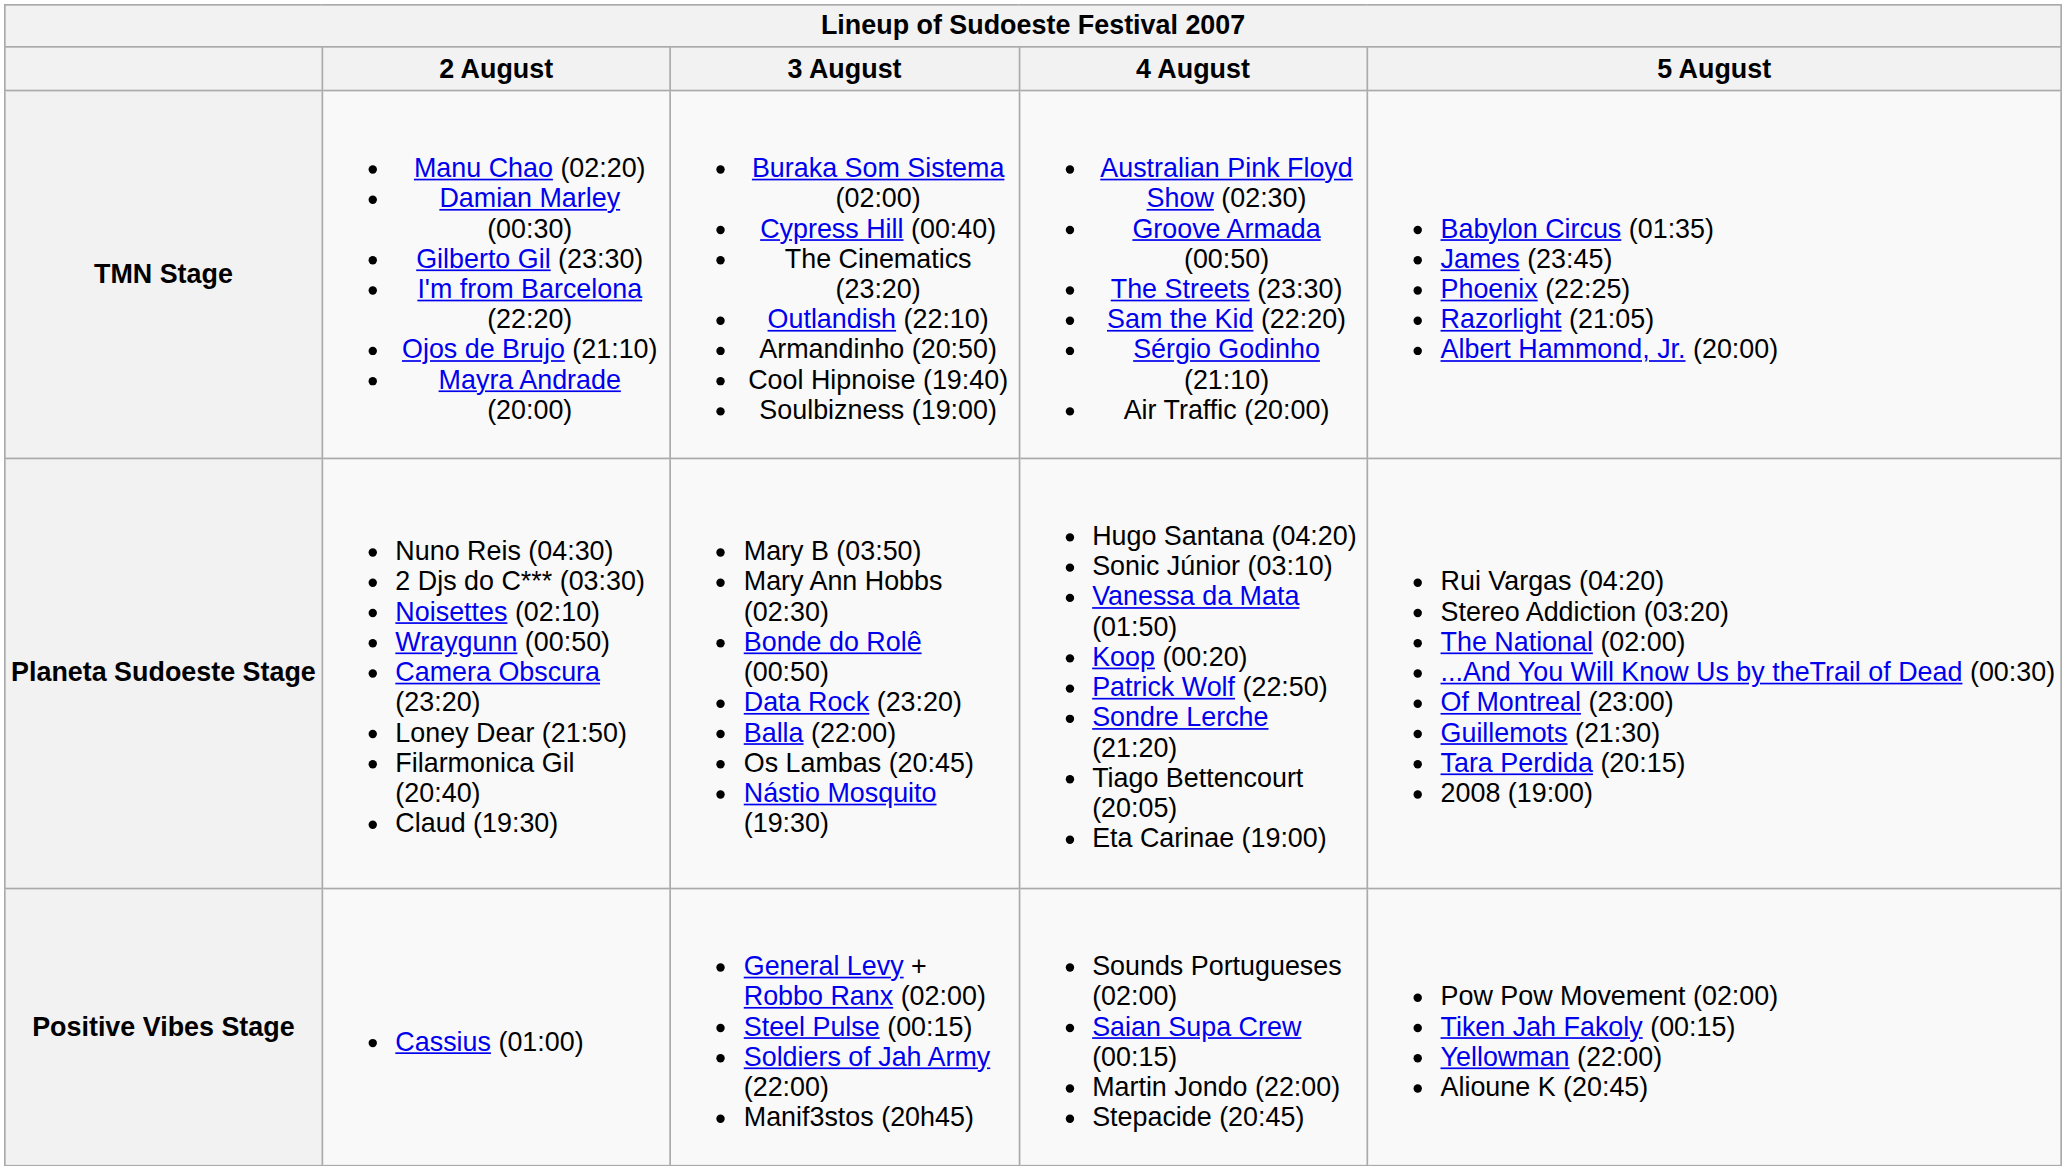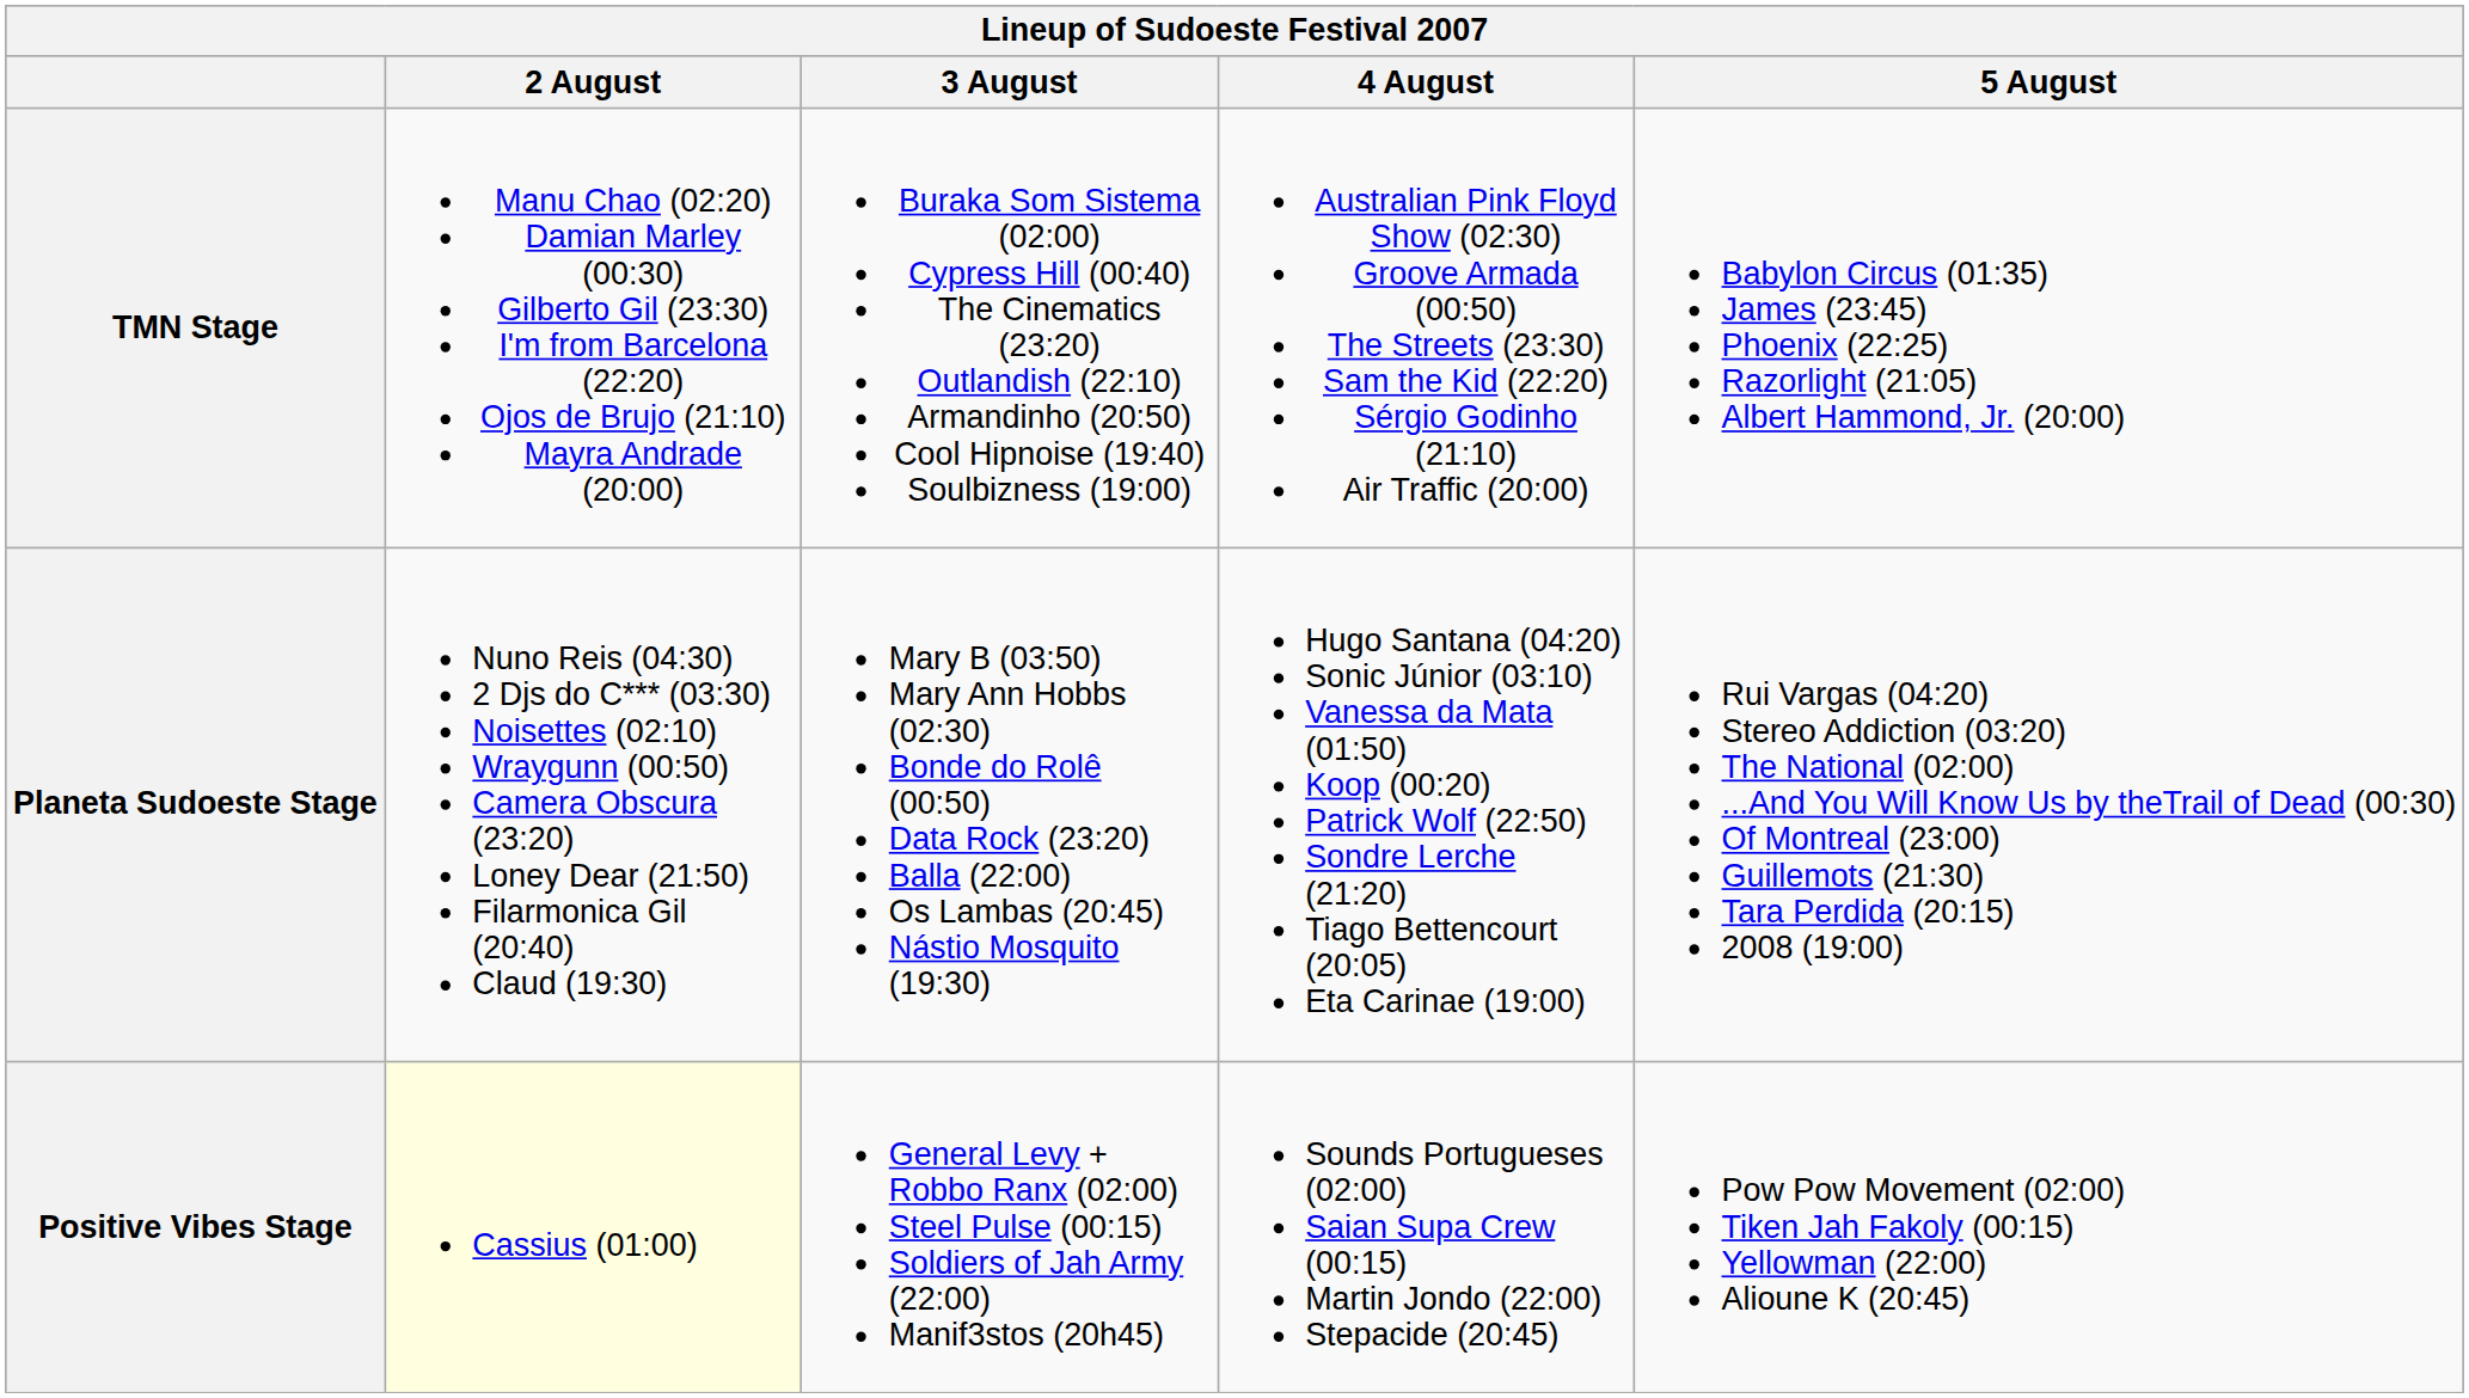Positive Vibes Stage | 2 August: no background -> lightyellow background
